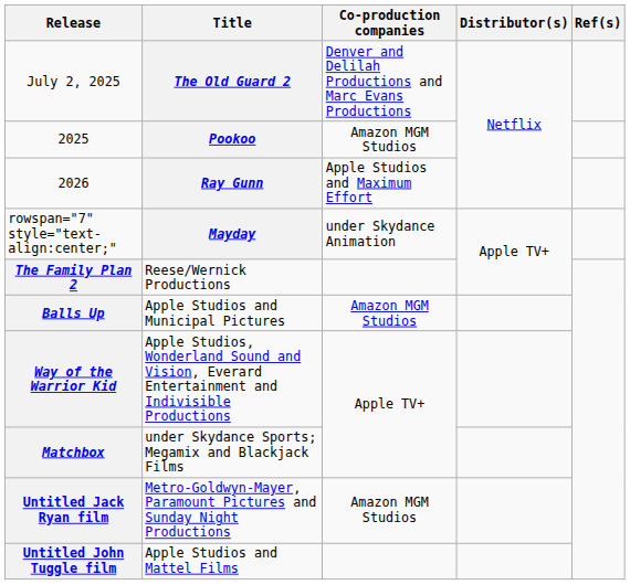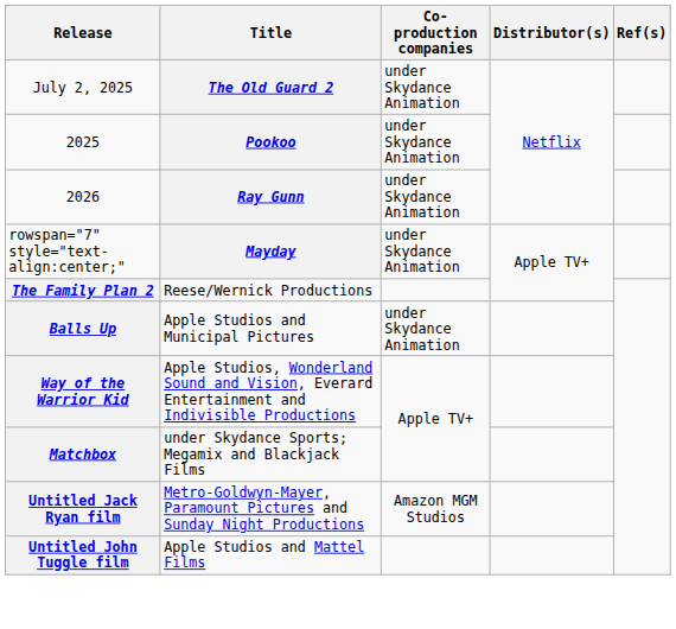July 2, 2025 | Co-production companies: Denver and Delilah Productions and Marc Evans Productions -> under Skydance Animation
2025 | Co-production companies: Amazon MGM Studios -> under Skydance Animation
2026 | Co-production companies: Apple Studios and Maximum Effort -> under Skydance Animation
Balls Up | Co-production companies: Amazon MGM Studios -> under Skydance Animation
